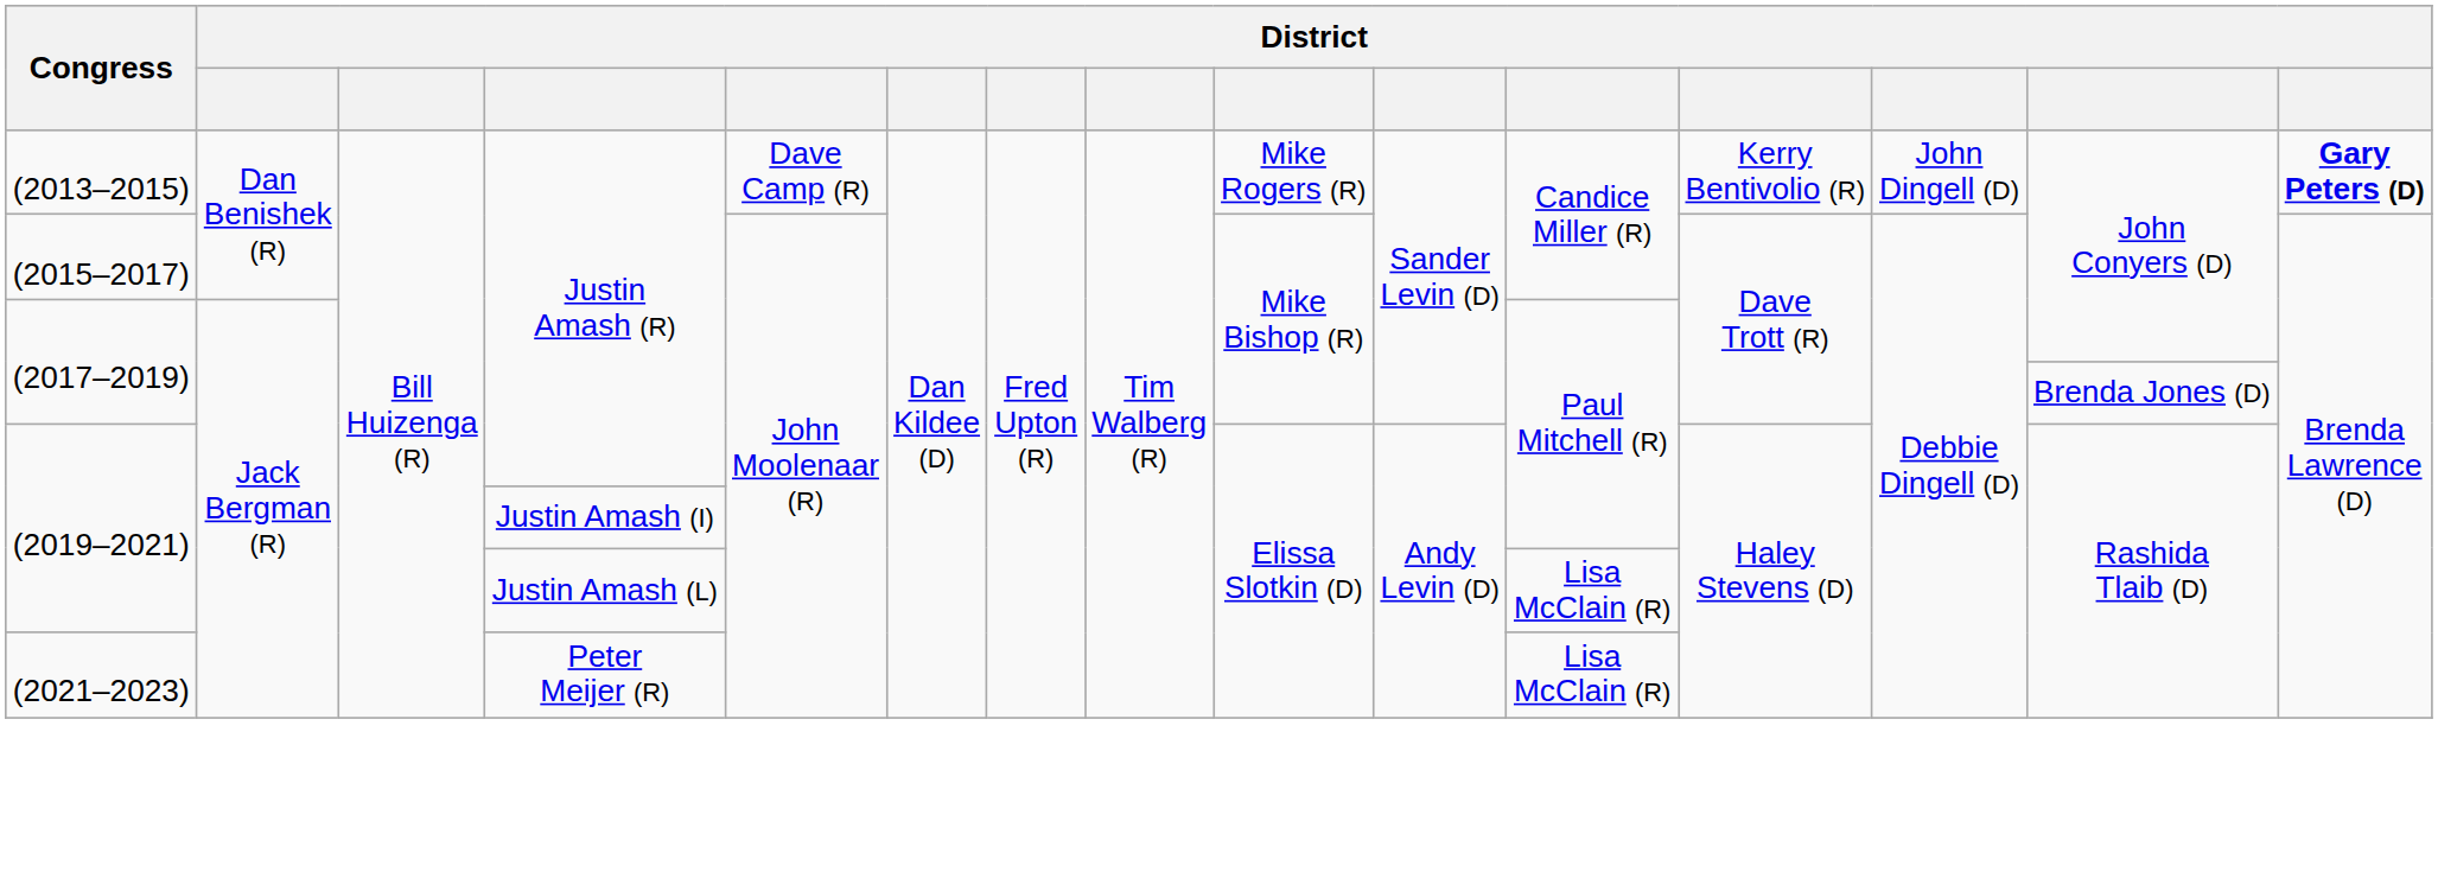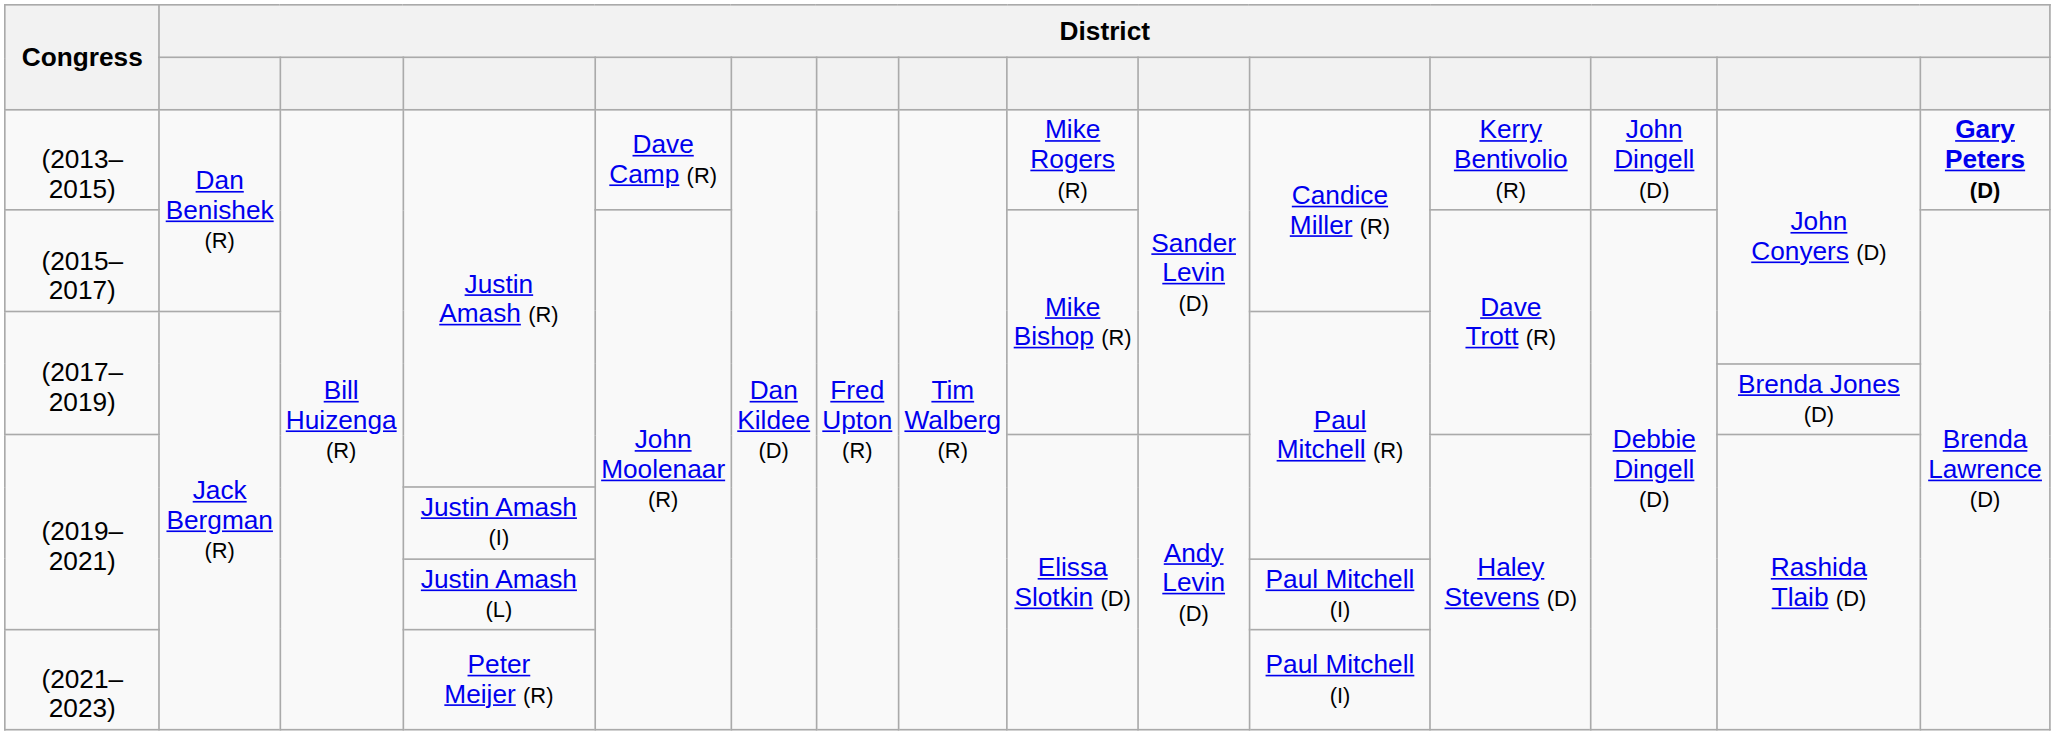(2019–2021) / Justin Amash (L) | column 11: Lisa McClain (R) -> Paul Mitchell (I)
(2021–2023) | column 11: Lisa McClain (R) -> Paul Mitchell (I)
